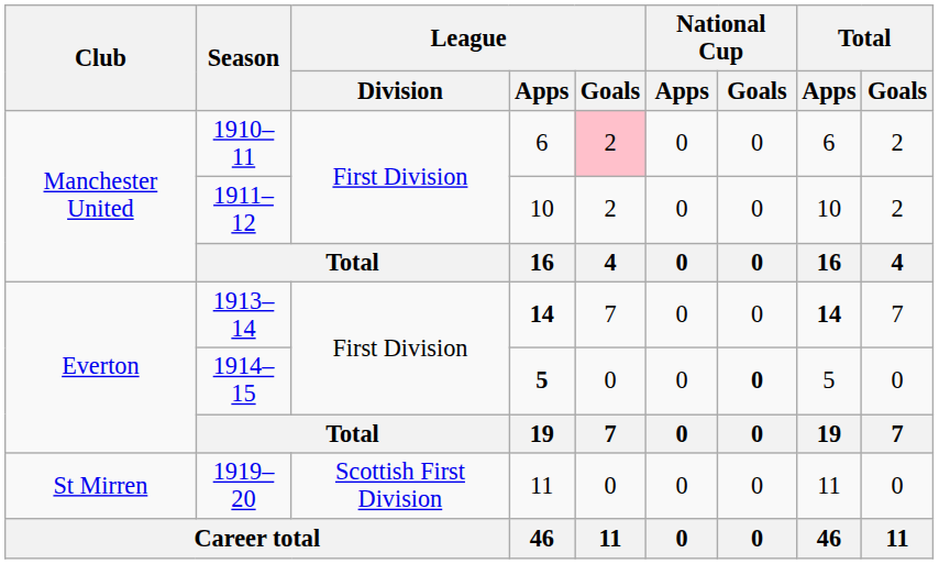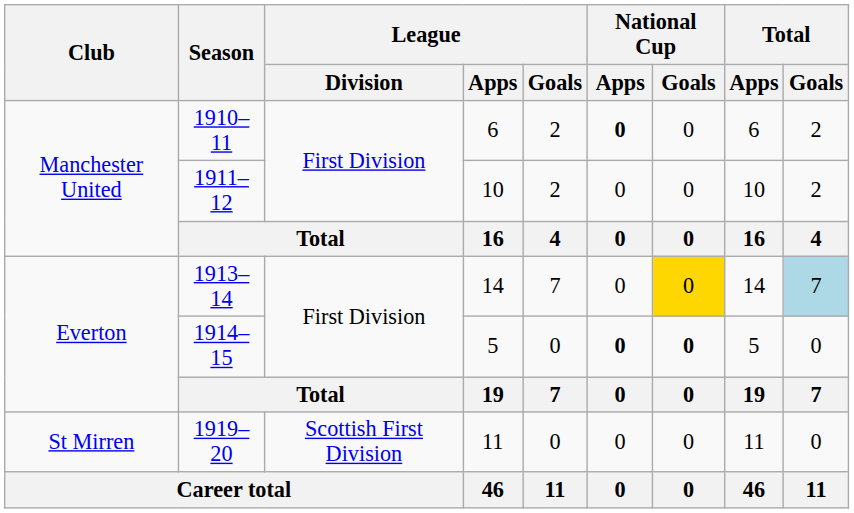1910–11 | League / Goals: pink background -> no background
1910–11 | National Cup / Apps: normal -> bold
1913–14 | League / Apps: bold -> normal
1913–14 | National Cup / Goals: no background -> gold background
1913–14 | Total / Apps: bold -> normal
1913–14 | Total / Goals: no background -> lightblue background
1914–15 | League / Apps: bold -> normal
1914–15 | National Cup / Apps: normal -> bold
